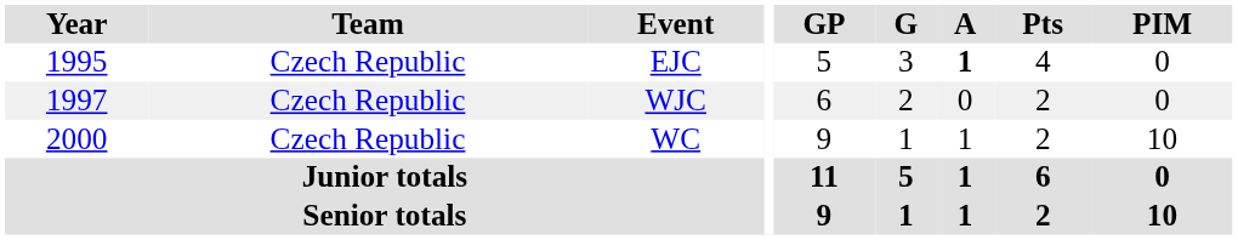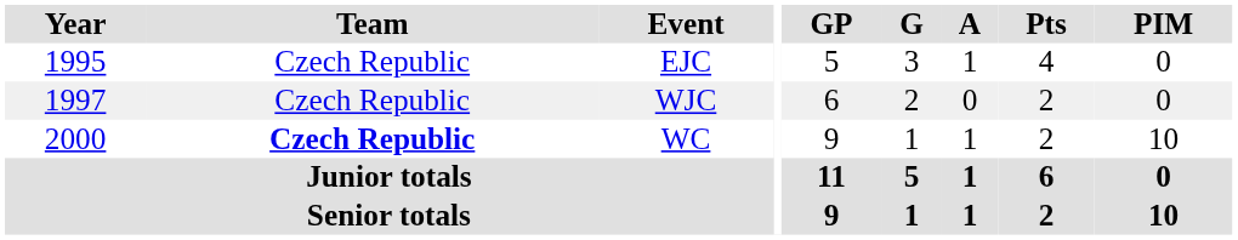EJC | A: bold -> normal
WC | Team: normal -> bold
